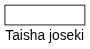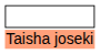row 1 | column 1: no background -> lightsalmon background
